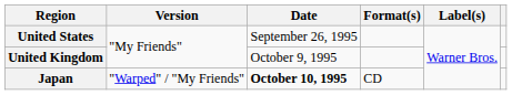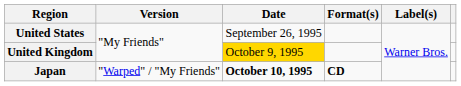United Kingdom | Date: no background -> gold background
Japan | Format(s): normal -> bold
